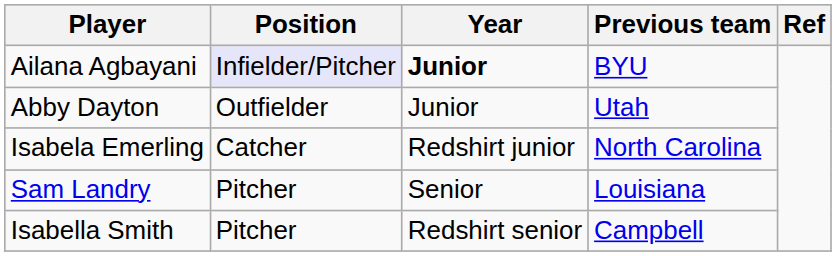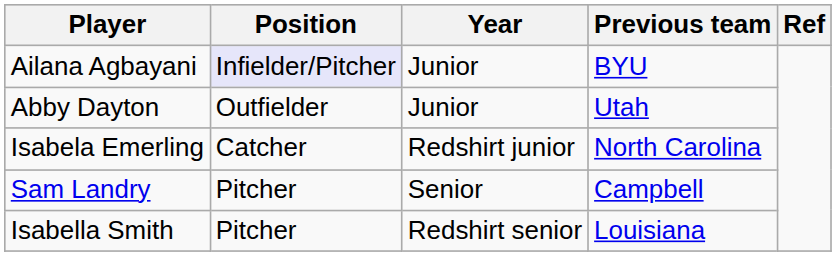Ailana Agbayani | Year: bold -> normal
Sam Landry | Previous team: Louisiana -> Campbell
Isabella Smith | Previous team: Campbell -> Louisiana
